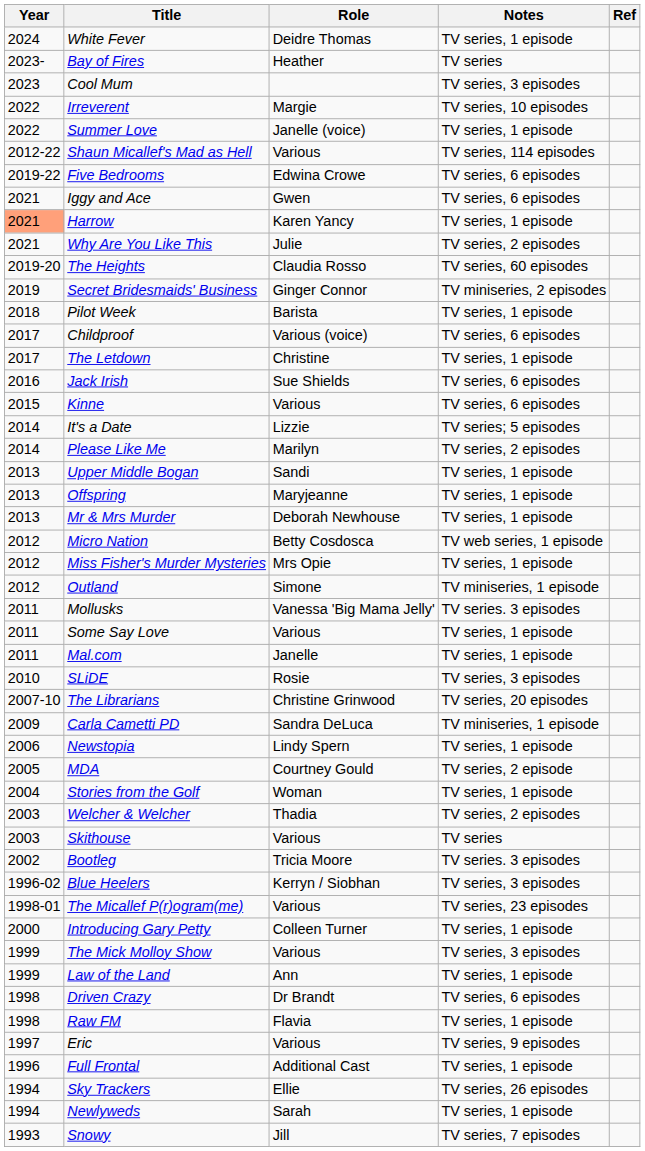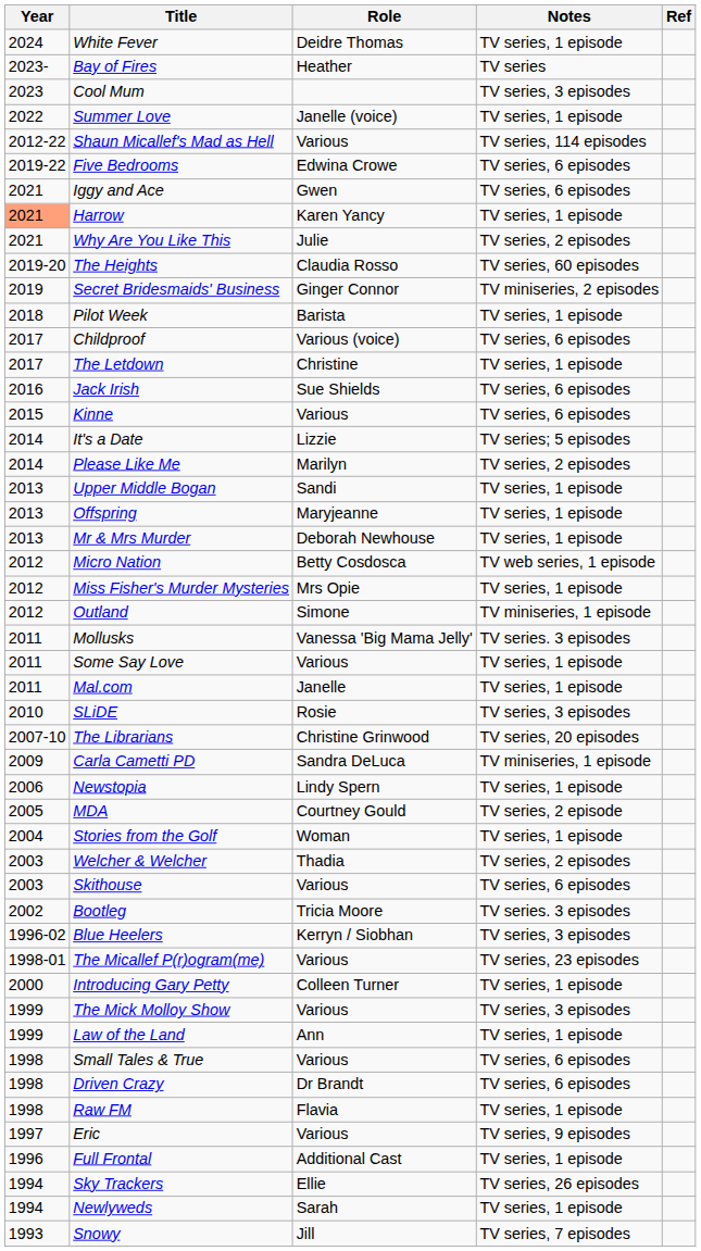- row: 2022 | Irreverent | Margie | TV series, 10 episodes
Skithouse | Notes: TV series -> TV series, 6 episodes
+ row: 1998 | Small Tales & True | Various | TV series, 6 episodes
